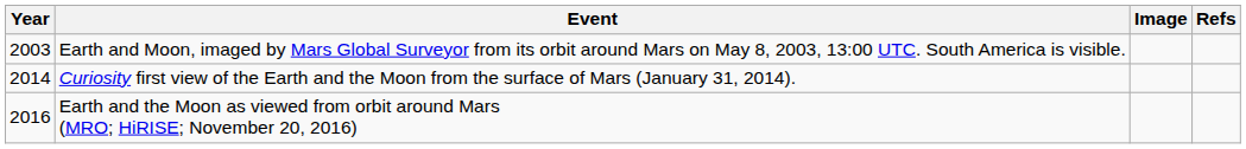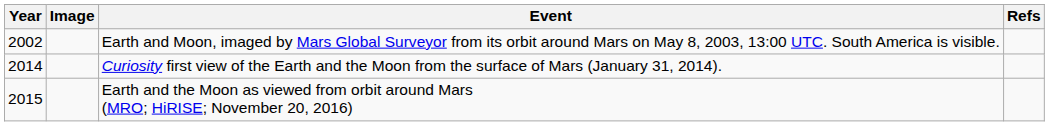columns swapped: Event <-> Image
row 2 | Year: 2003 -> 2002
row 4 | Year: 2016 -> 2015
